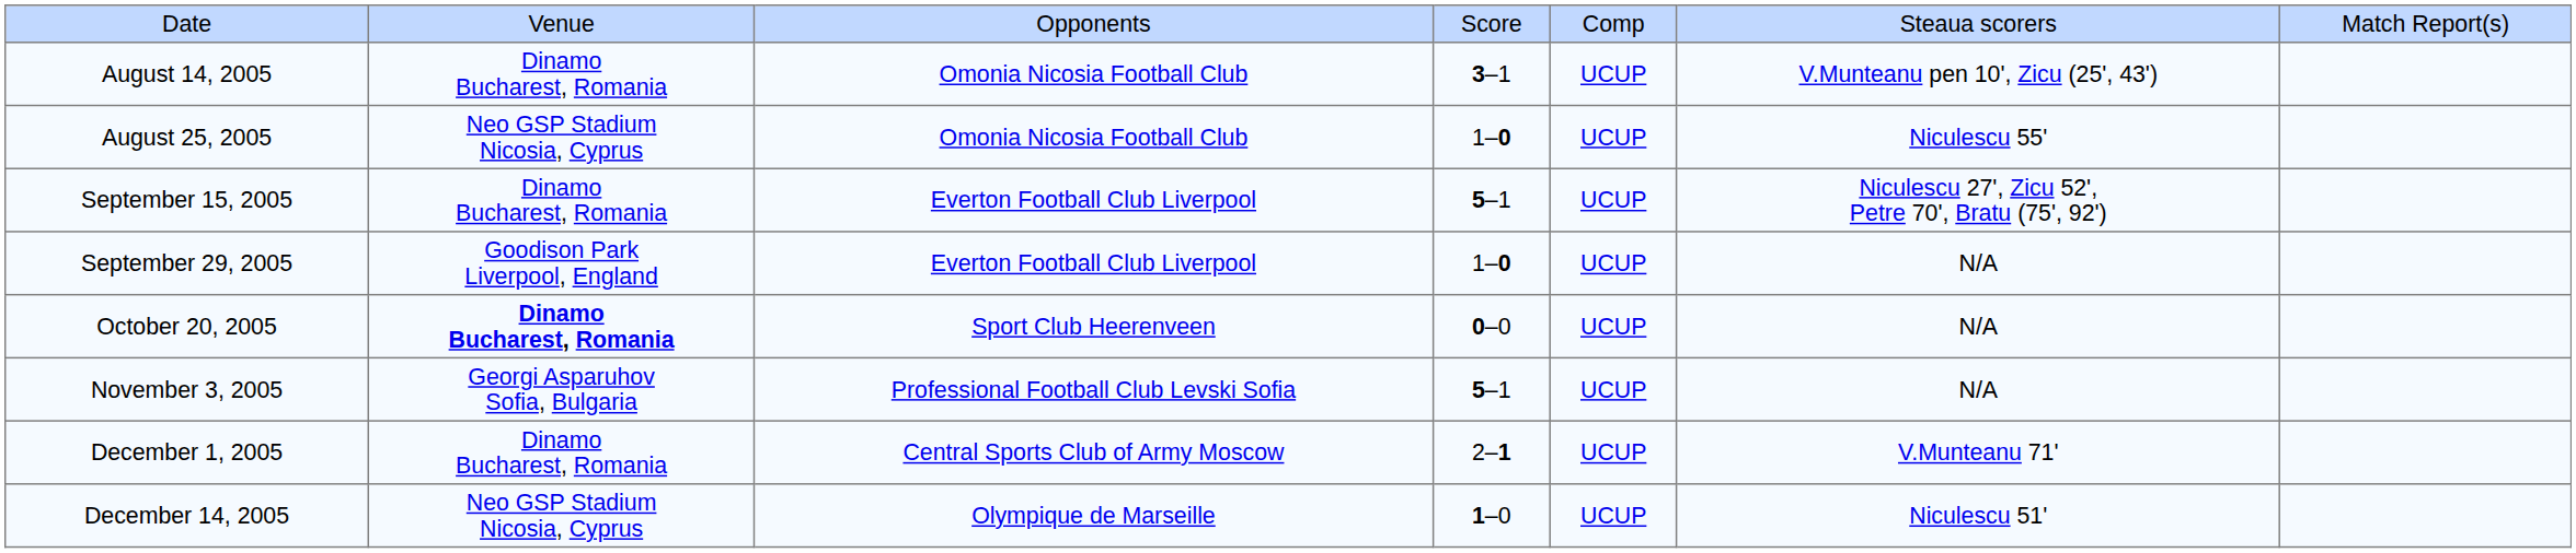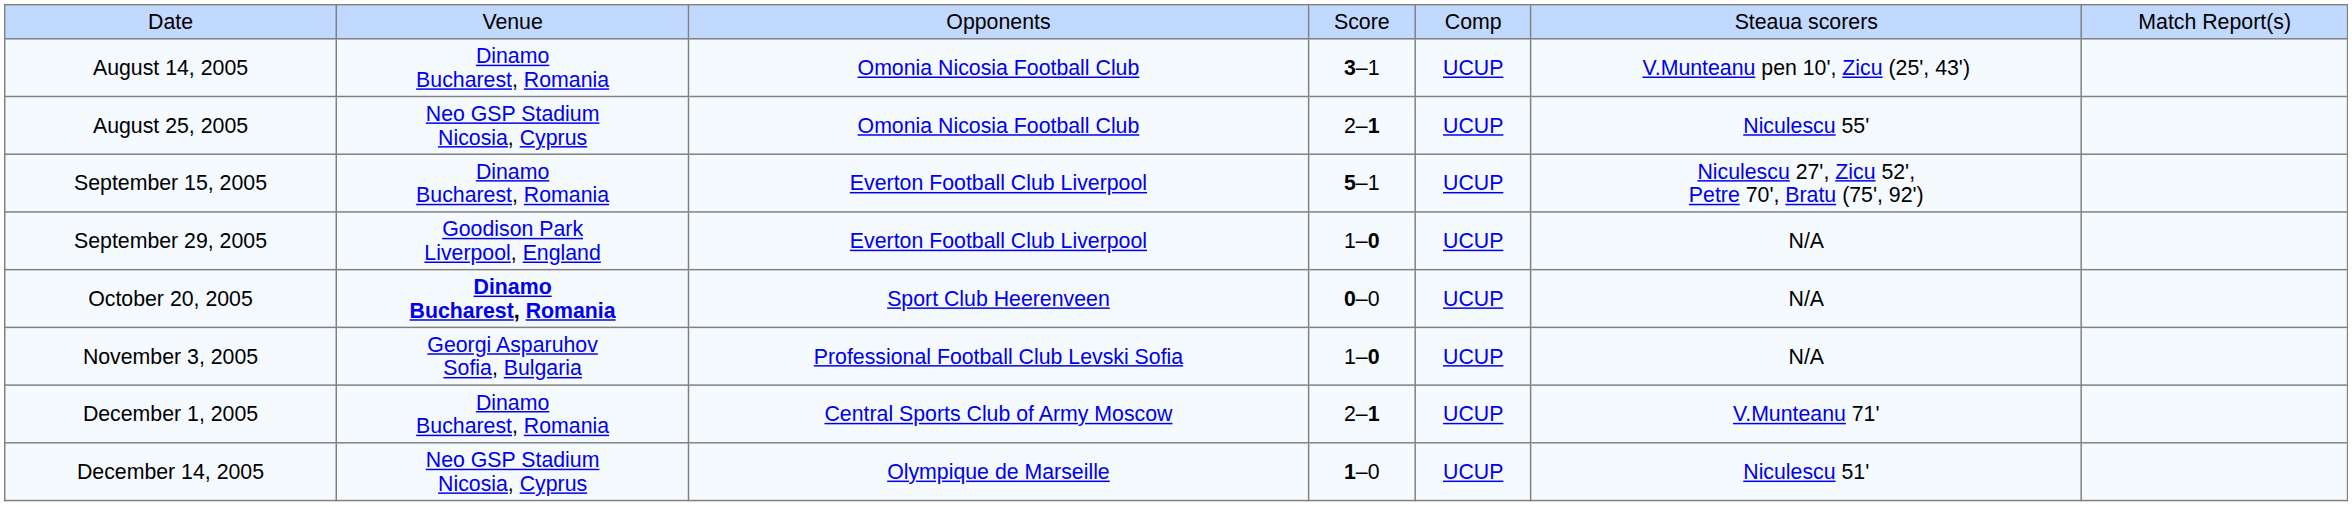August 25, 2005 | column 4: 1–0 -> 2–1
November 3, 2005 | column 4: 5–1 -> 1–0
